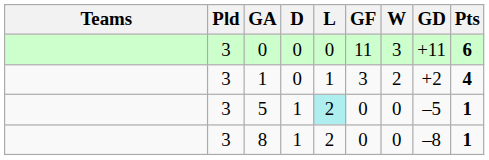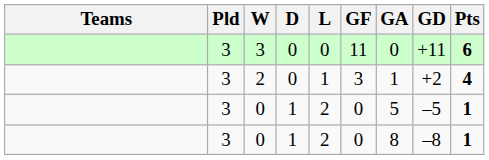columns swapped: W <-> GA
row 4 | L: paleturquoise background -> no background
